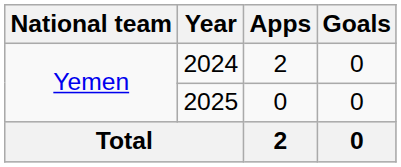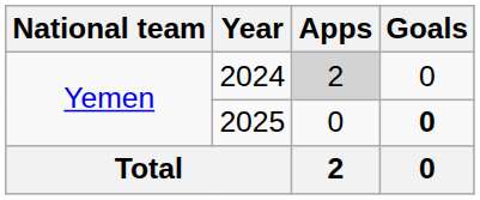2024 | Apps: no background -> lightgrey background
2025 | Goals: normal -> bold
